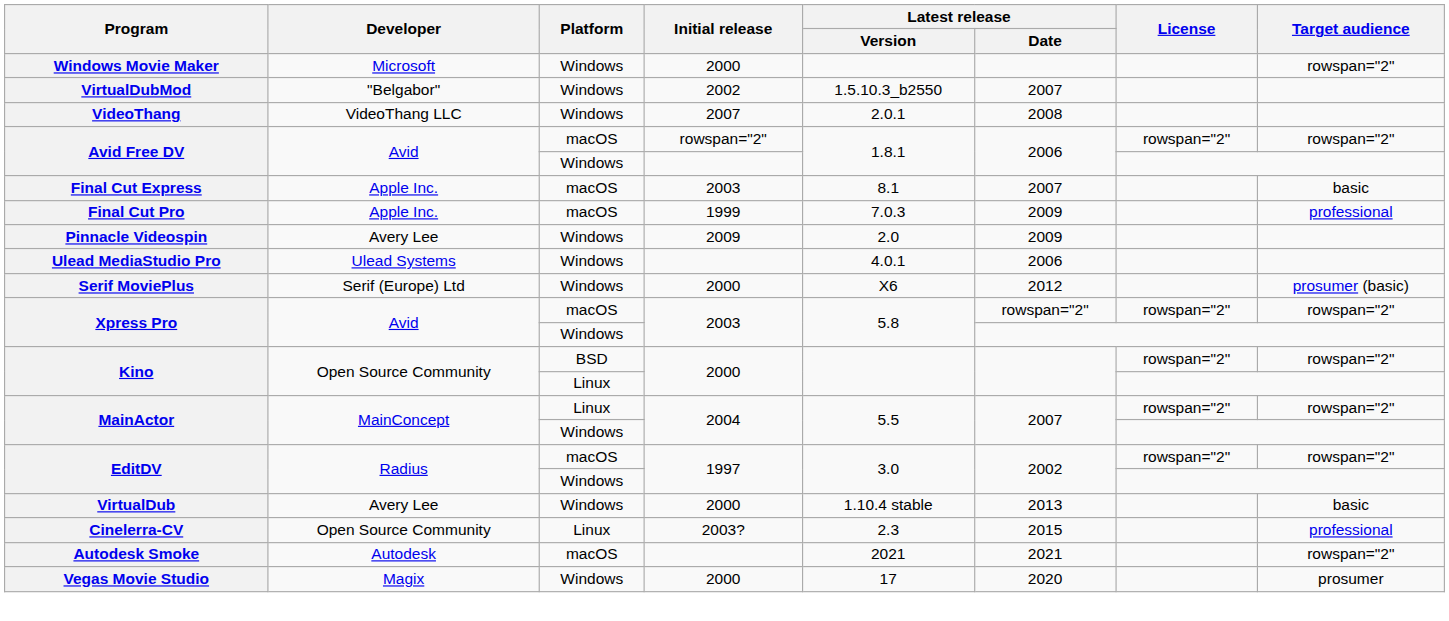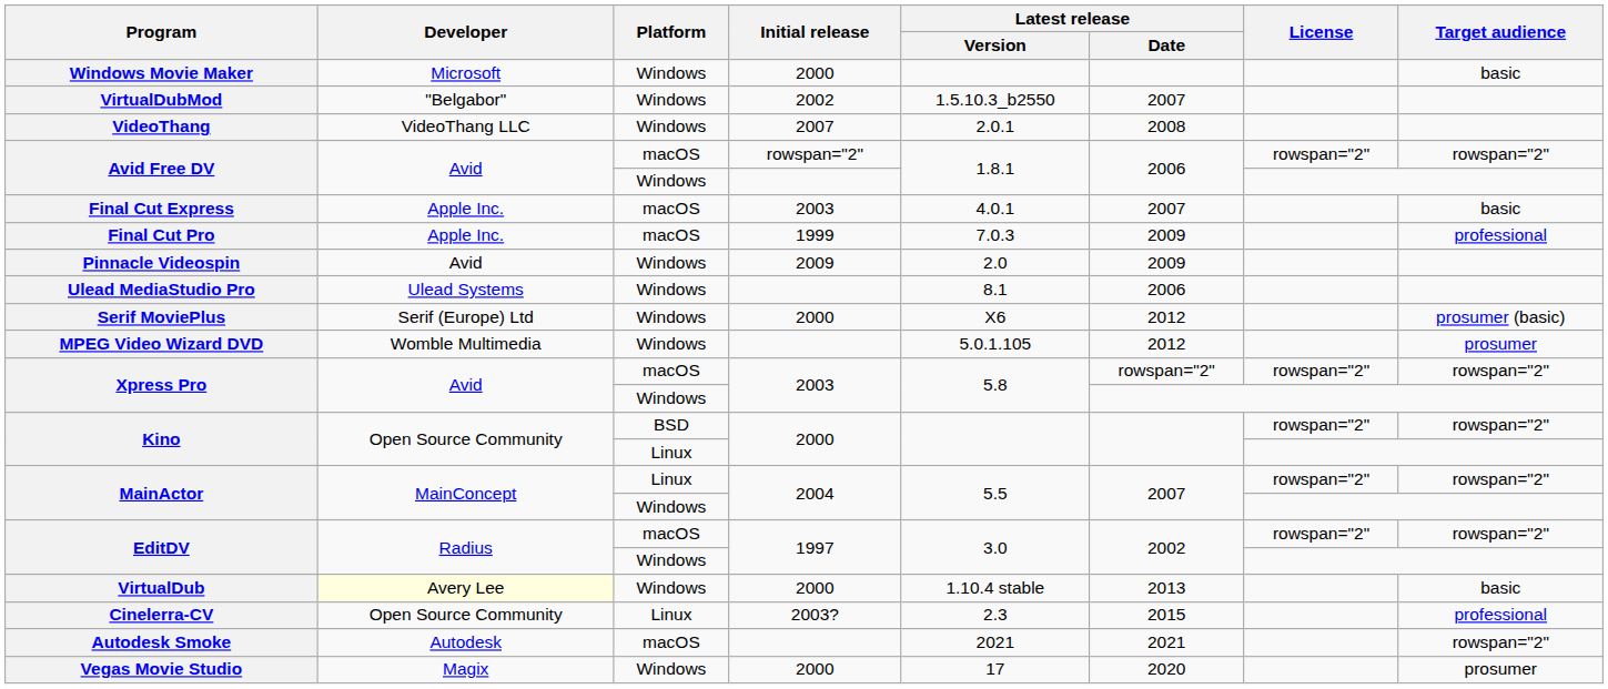Windows Movie Maker | Target audience: rowspan="2" -> basic
Final Cut Express | Latest release / Version: 8.1 -> 4.0.1
Pinnacle Videospin | Developer: Avery Lee -> Avid
Ulead MediaStudio Pro | Latest release / Version: 4.0.1 -> 8.1
+ row: MPEG Video Wizard DVD | Womble Multimedia | Windows | 5.0.1.105 | 2012 | prosumer
VirtualDub | Developer: no background -> lightyellow background
